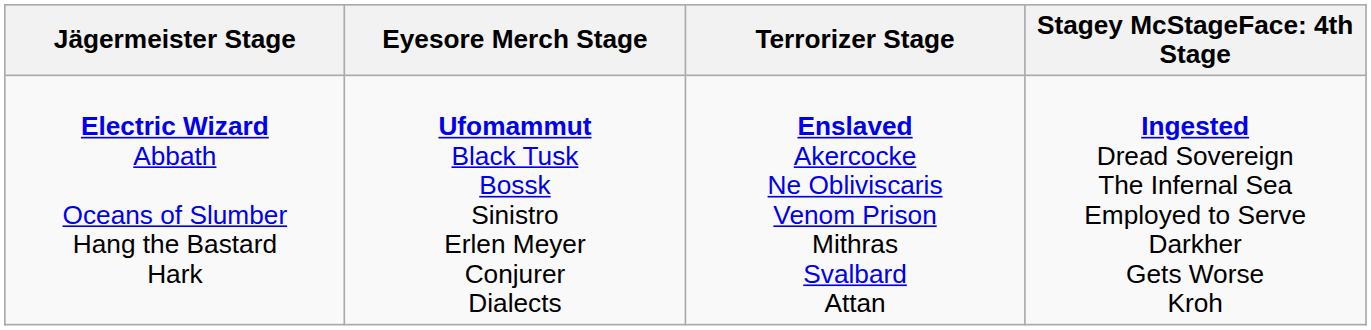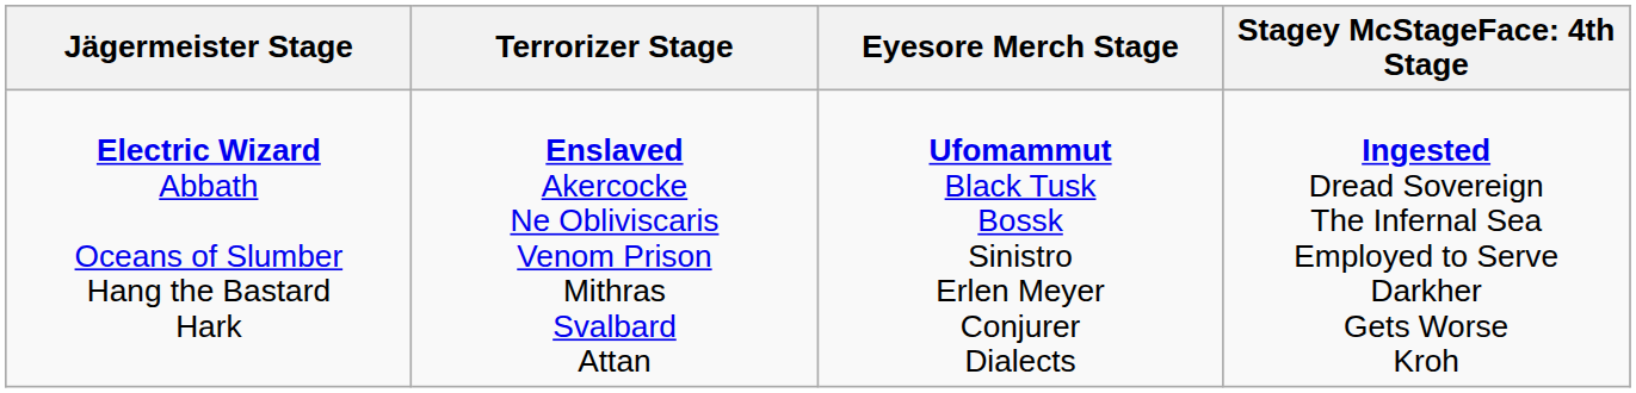columns swapped: Terrorizer Stage <-> Eyesore Merch Stage
